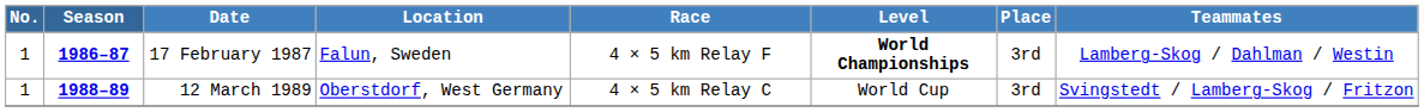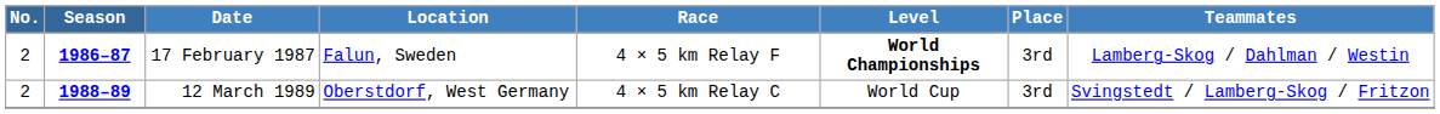17 February 1987 | No.: 1 -> 2
12 March 1989 | No.: 1 -> 2
